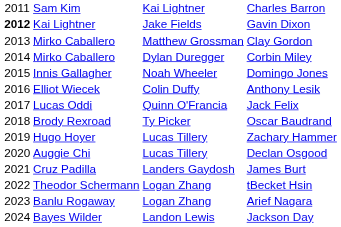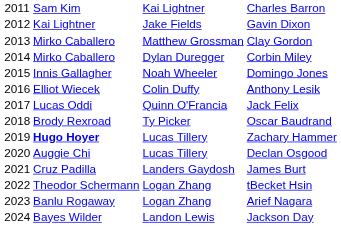Gavin Dixon | column 1: bold -> normal
Zachary Hammer | column 2: normal -> bold
